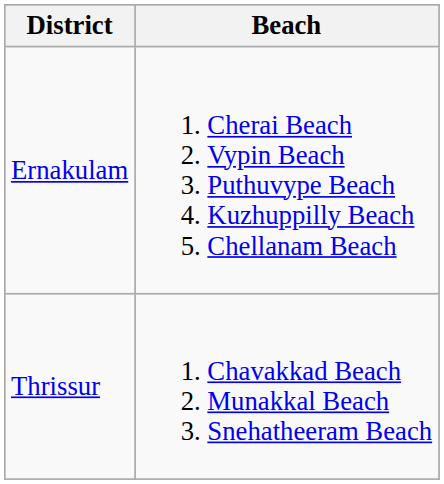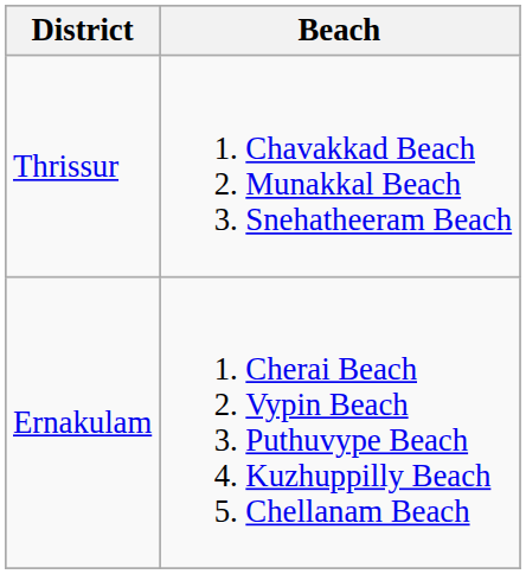rows swapped: Thrissur <-> Ernakulam
